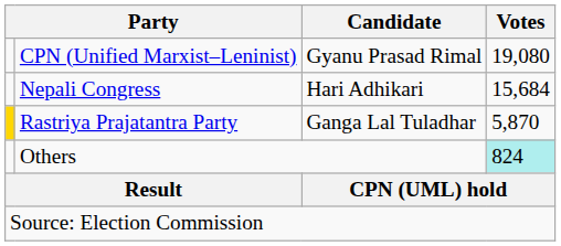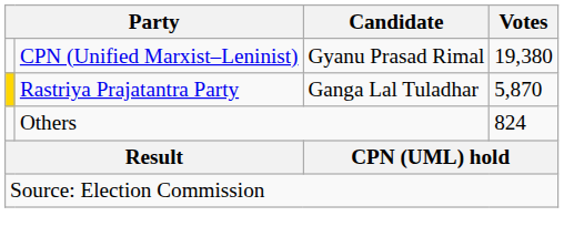CPN (Unified Marxist–Leninist) | Votes: 19,080 -> 19,380
- row: Nepali Congress | Hari Adhikari | 15,684
Others | Votes: paleturquoise background -> no background
